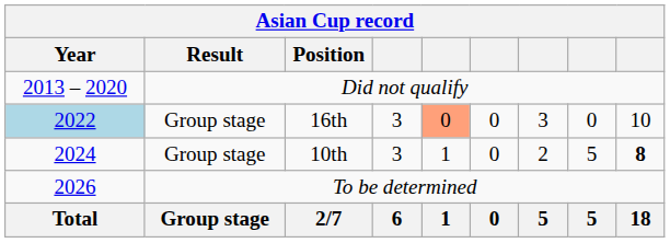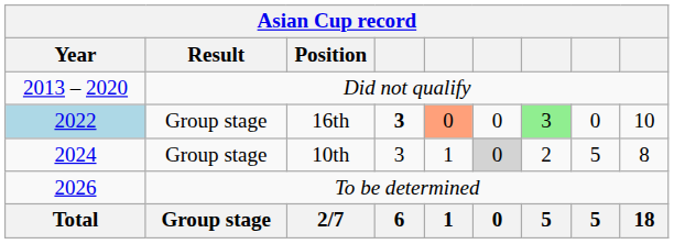16th | column 4: normal -> bold
16th | column 7: no background -> lightgreen background
10th | column 6: no background -> lightgrey background
10th | column 9: bold -> normal
